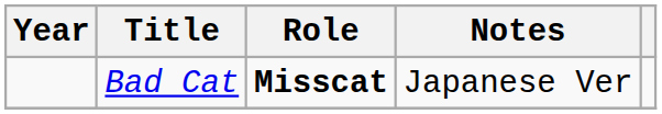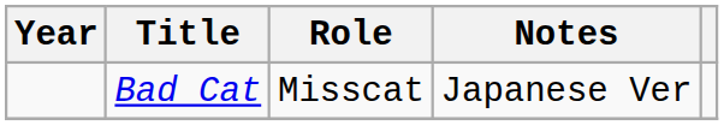Bad Cat | Role: bold -> normal
